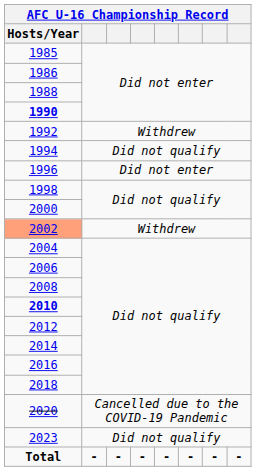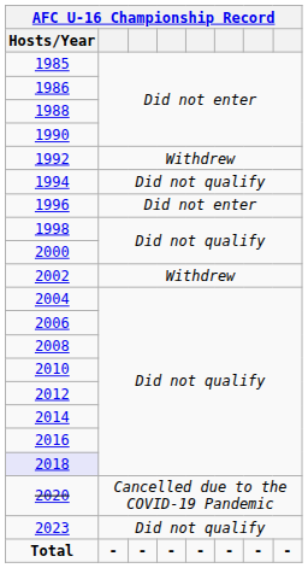1990 | AFC U-16 Championship Record / Hosts/Year: bold -> normal
2002 | AFC U-16 Championship Record / Hosts/Year: lightsalmon background -> no background
2010 | AFC U-16 Championship Record / Hosts/Year: bold -> normal
2018 | AFC U-16 Championship Record / Hosts/Year: no background -> lavender background
